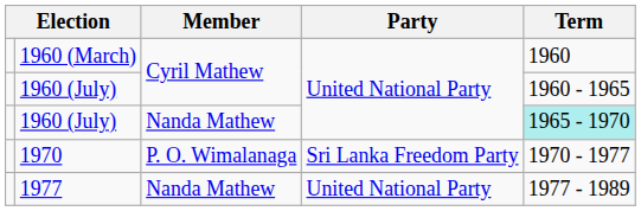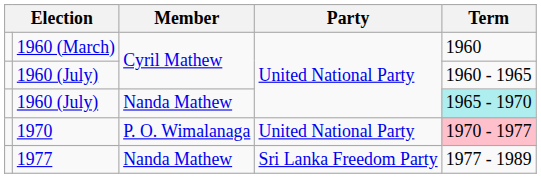1970 | Party: Sri Lanka Freedom Party -> United National Party
1970 | Term: no background -> pink background
1977 | Party: United National Party -> Sri Lanka Freedom Party
